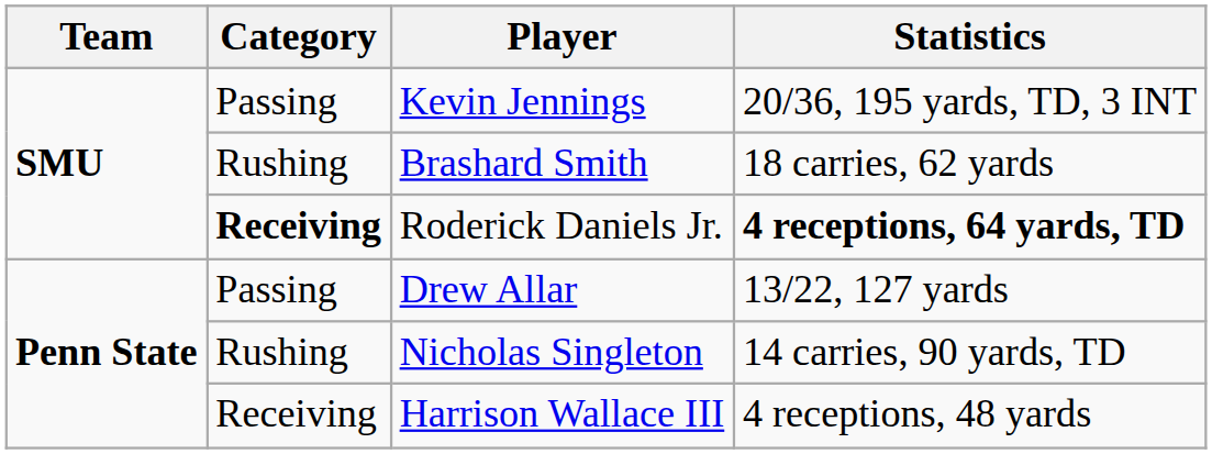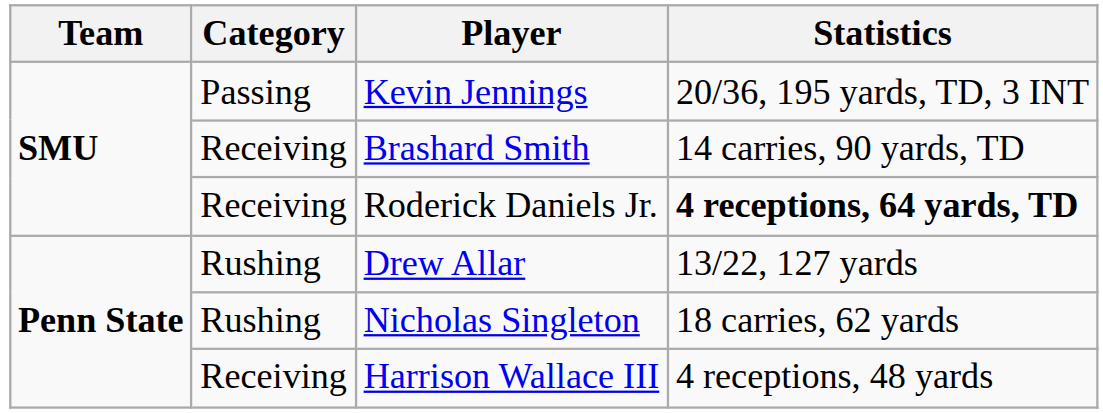Brashard Smith | Category: Rushing -> Receiving
Brashard Smith | Statistics: 18 carries, 62 yards -> 14 carries, 90 yards, TD
Roderick Daniels Jr. | Category: bold -> normal
Drew Allar | Category: Passing -> Rushing
Nicholas Singleton | Statistics: 14 carries, 90 yards, TD -> 18 carries, 62 yards
